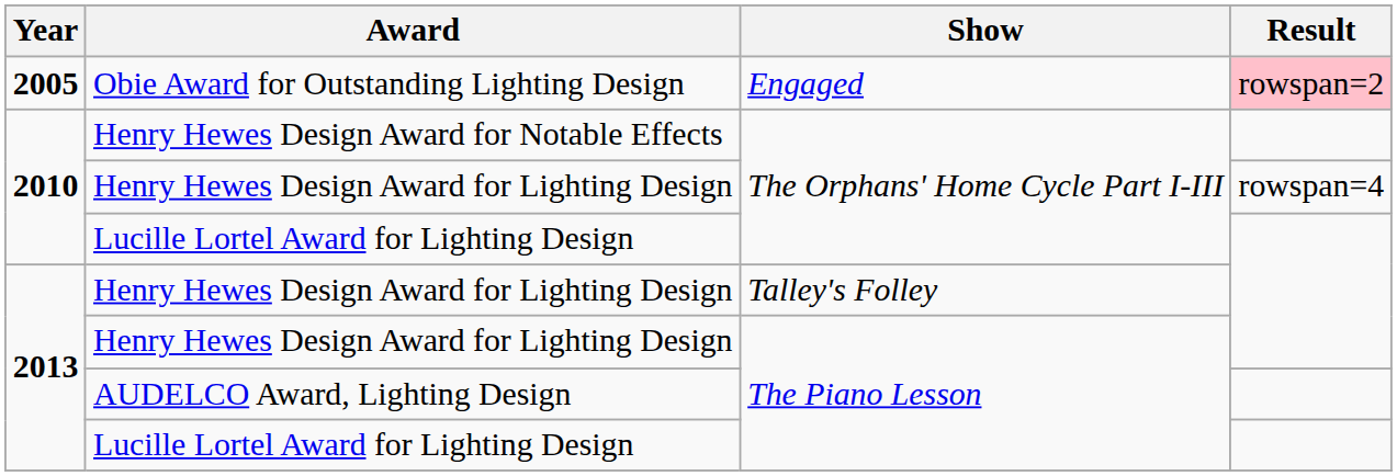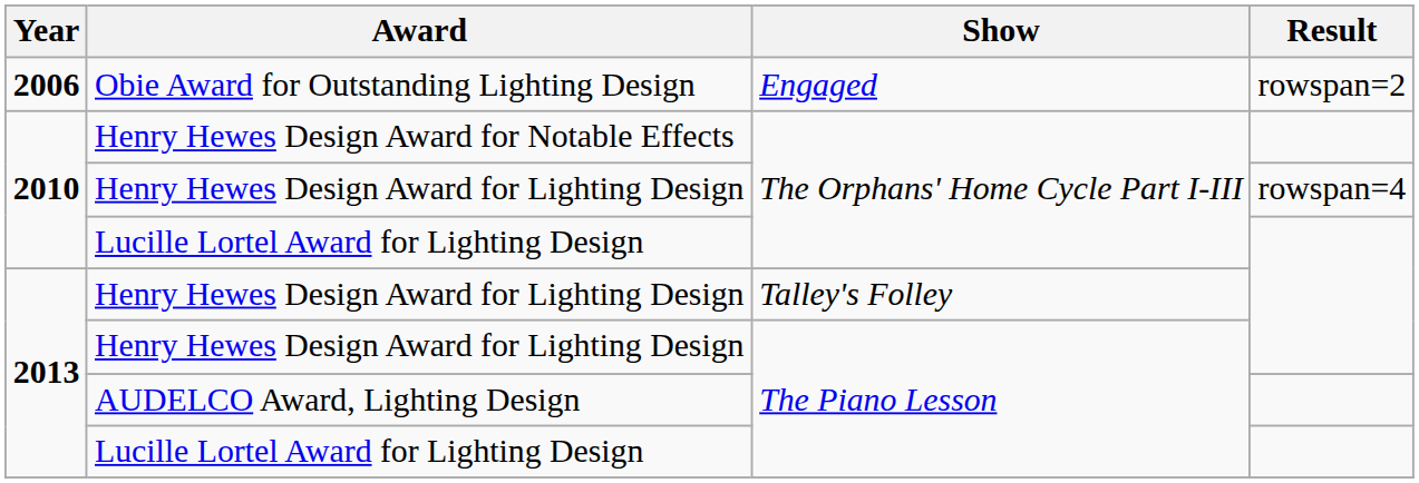Obie Award for Outstanding Lighting Design | Year: 2005 -> 2006
Obie Award for Outstanding Lighting Design | Result: pink background -> no background
